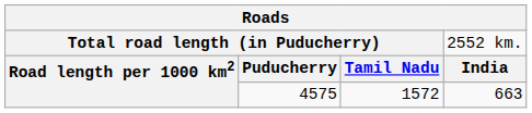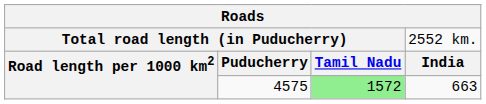Road length per 1000 km2 / 4575 | column 3: no background -> lightgreen background
